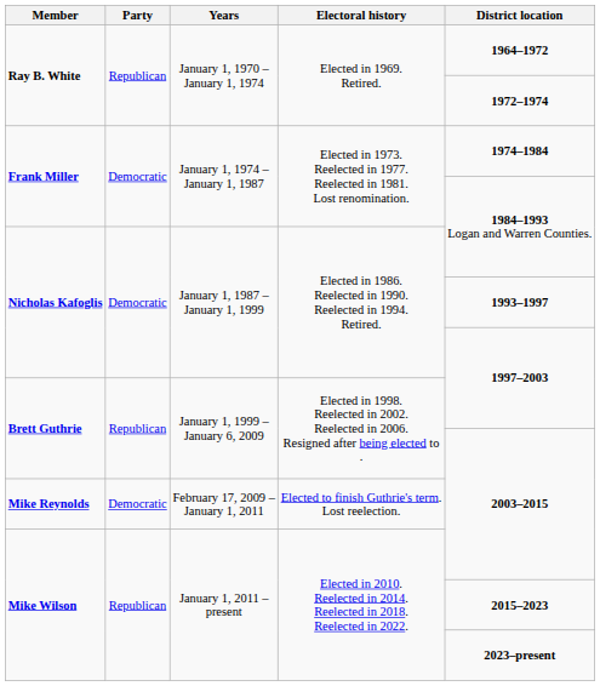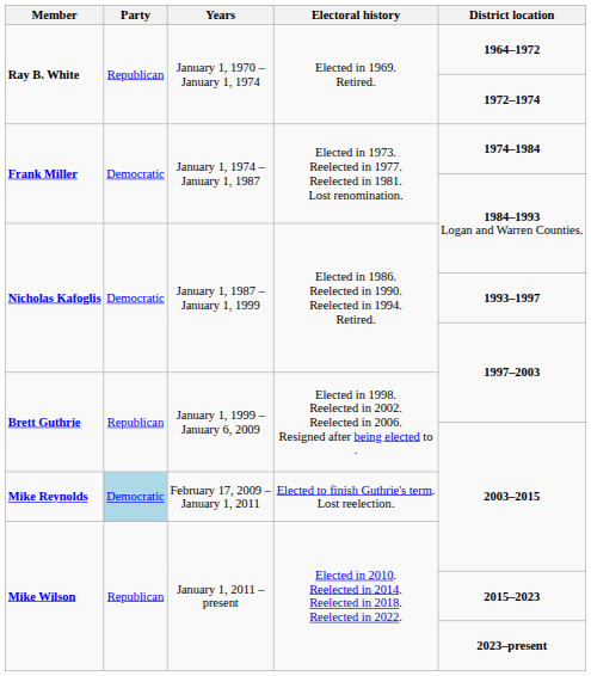Mike Reynolds | Party: no background -> lightblue background
